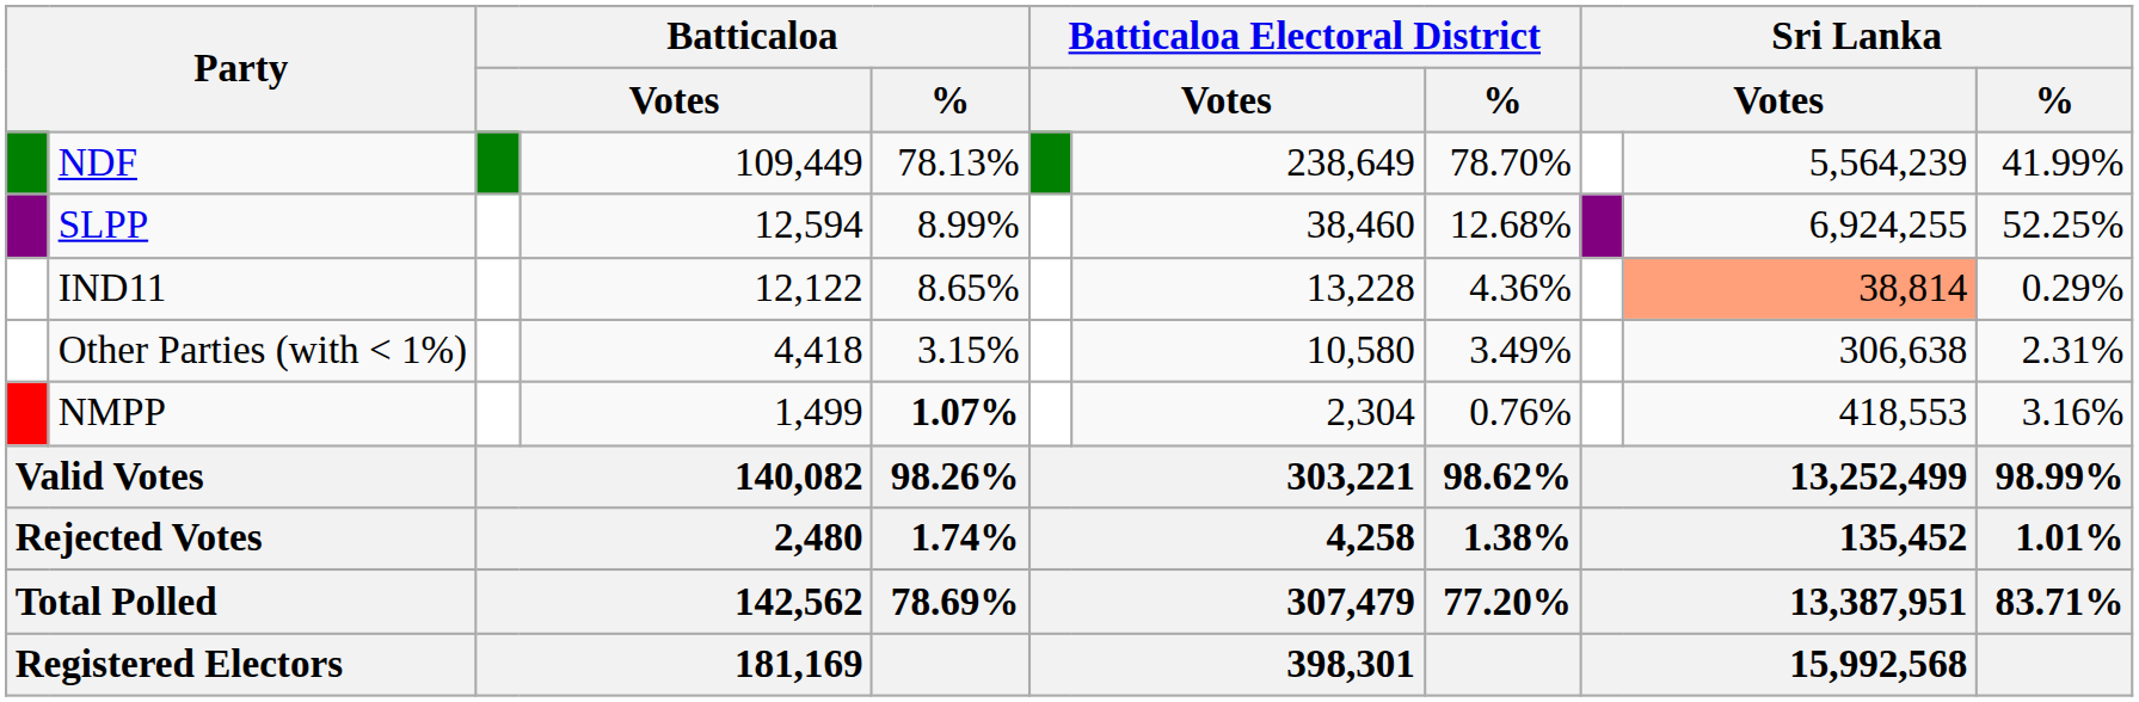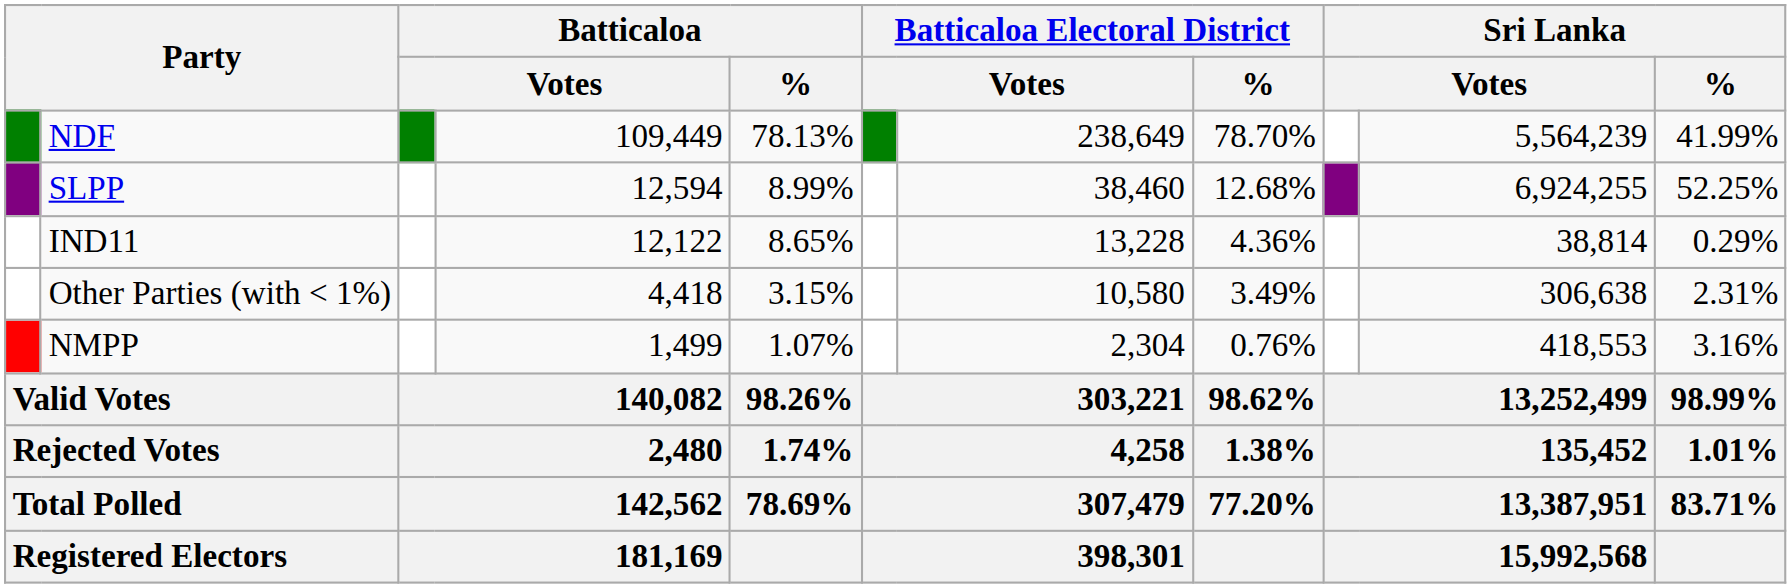IND11 | column 10: lightsalmon background -> no background
NMPP | Batticaloa / %: bold -> normal
